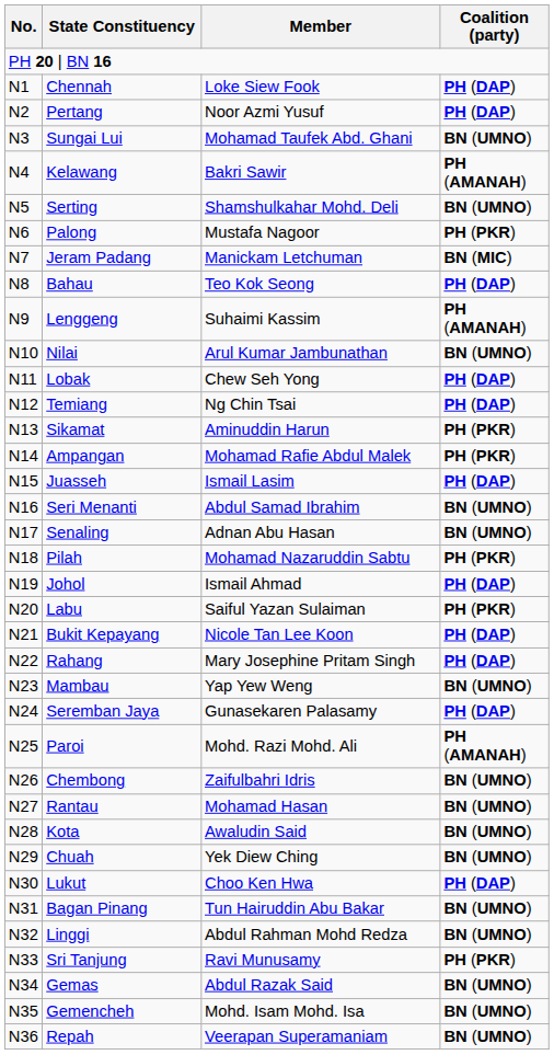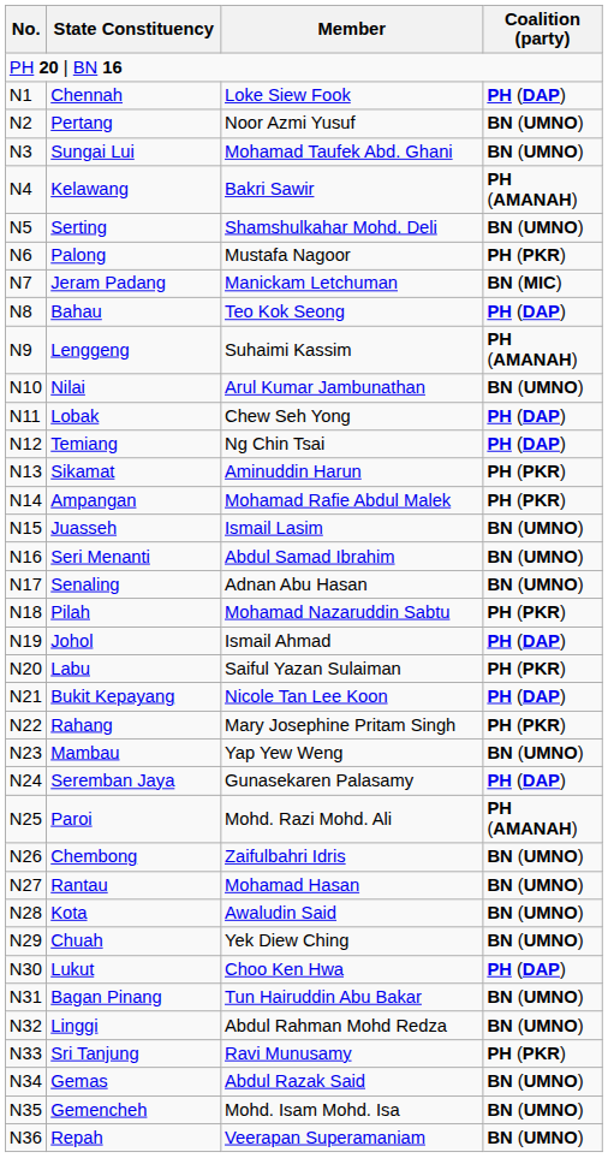Pertang | Coalition (party): PH (DAP) -> BN (UMNO)
Juasseh | Coalition (party): PH (DAP) -> BN (UMNO)
Rahang | Coalition (party): PH (DAP) -> PH (PKR)
